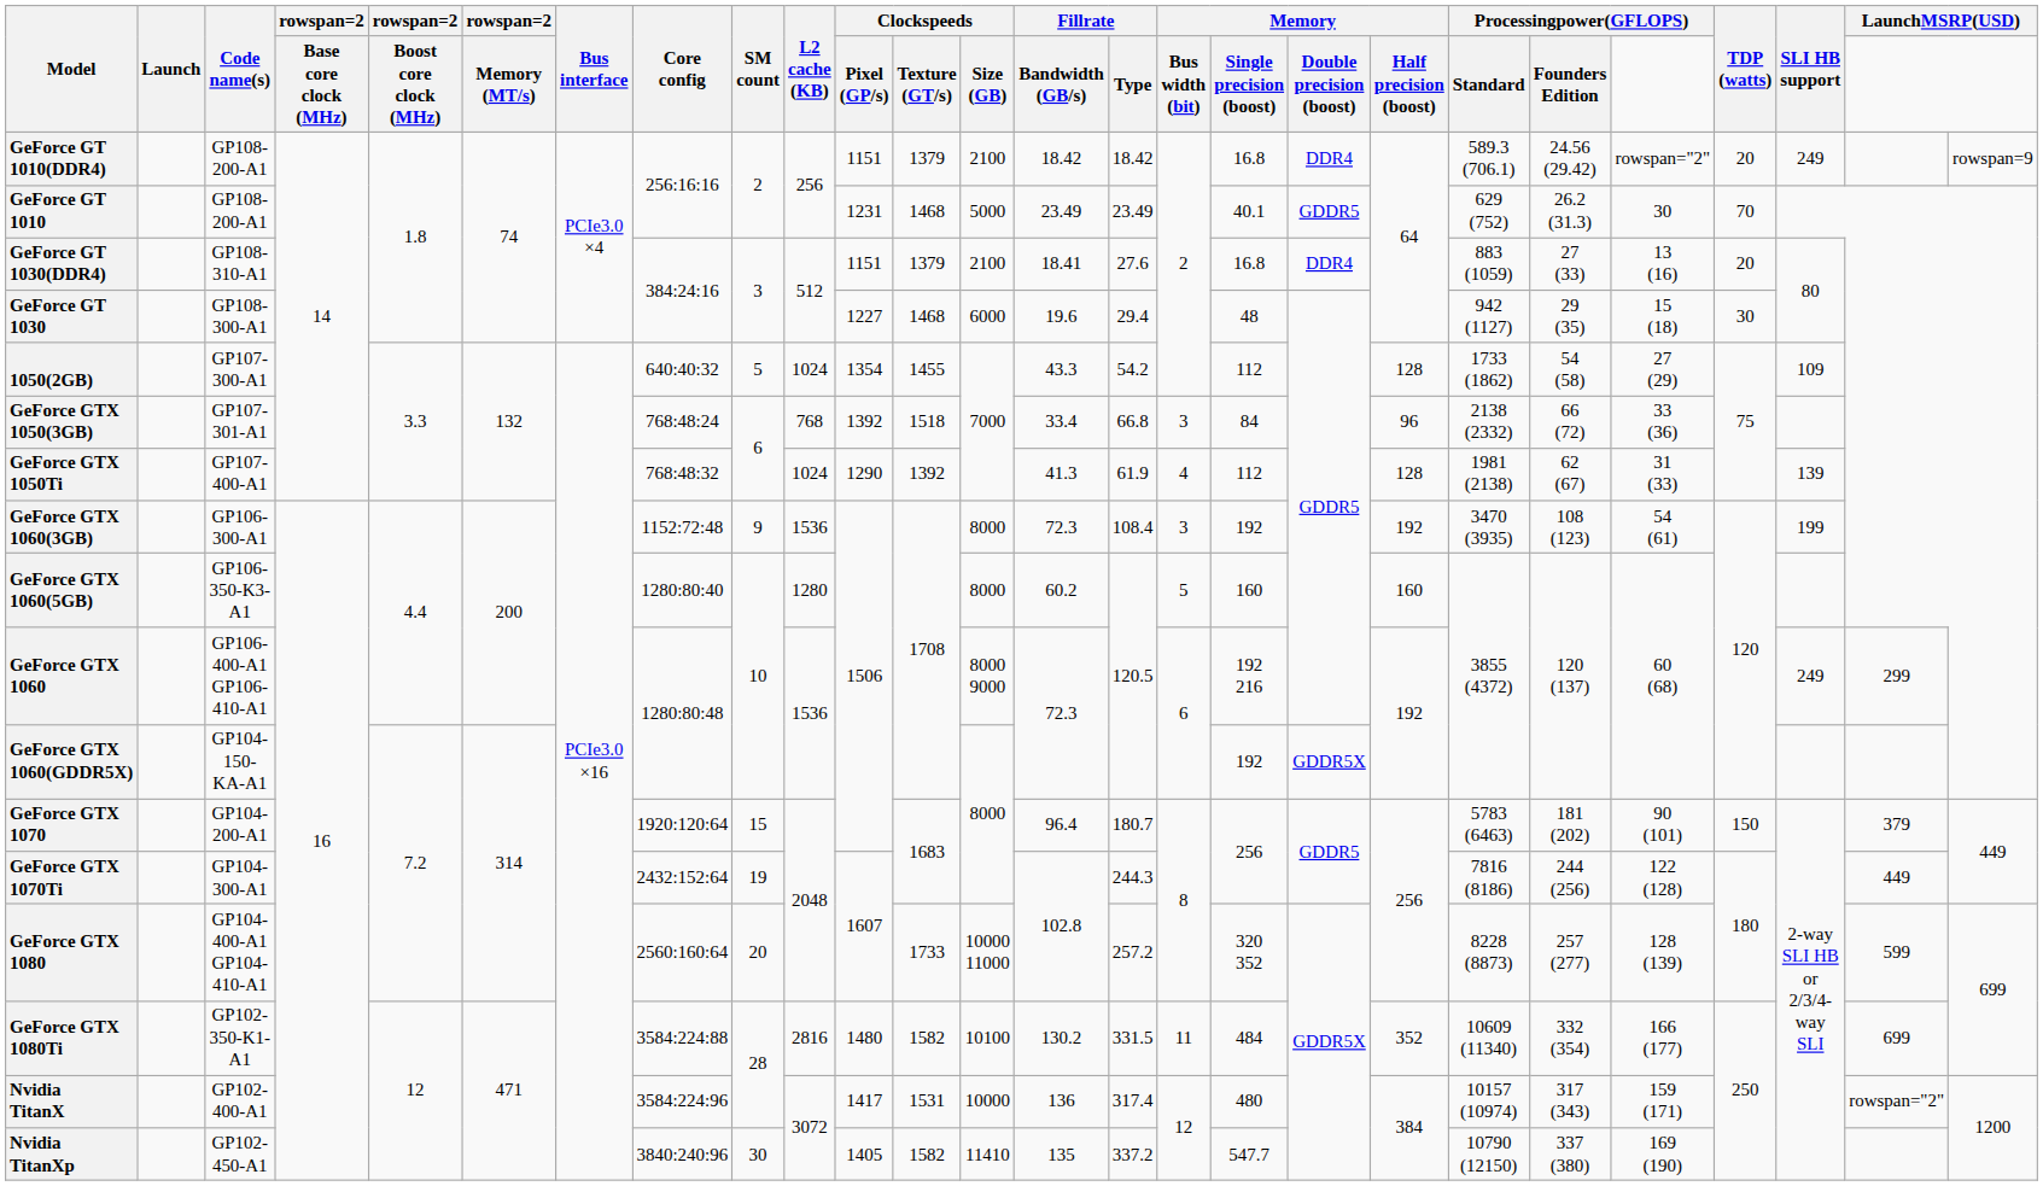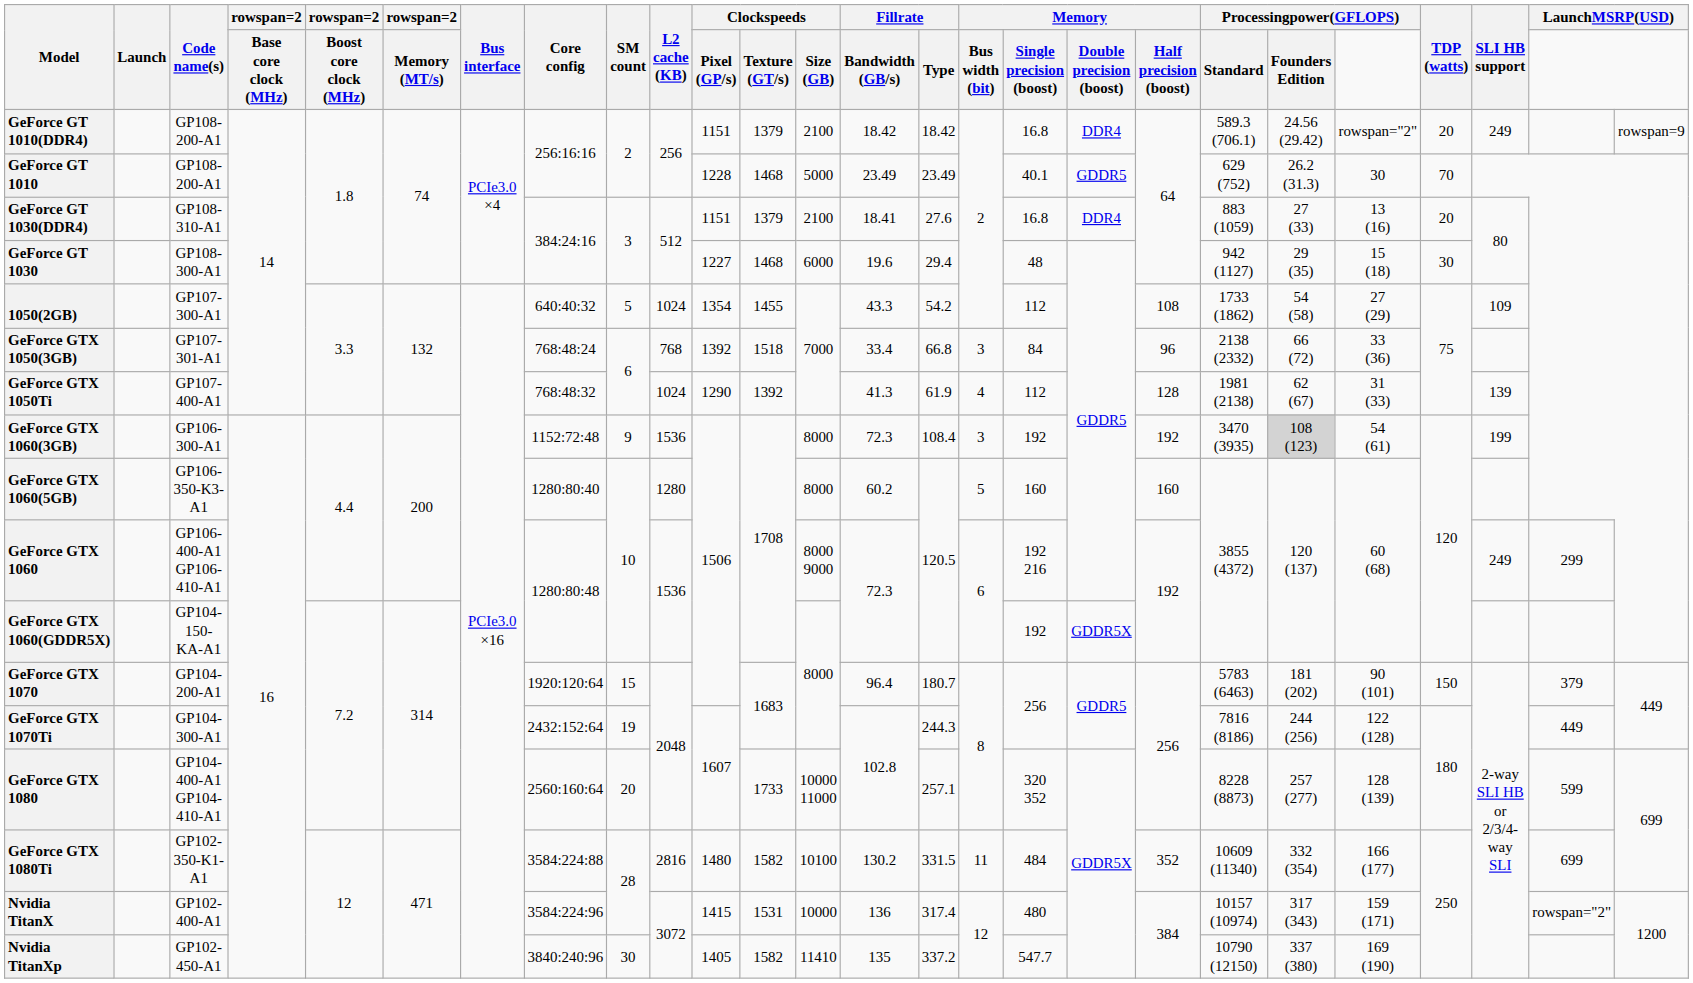GeForce GT 1010 | Clockspeeds / Pixel (GP/s): 1231 -> 1228
1050(2GB) | Memory / Half precision (boost): 128 -> 108
GeForce GTX 1060(3GB) | Processingpower(GFLOPS) / Founders Edition: no background -> lightgrey background
GeForce GTX 1080 | Fillrate / Type: 257.2 -> 257.1
Nvidia TitanX | Clockspeeds / Pixel (GP/s): 1417 -> 1415
